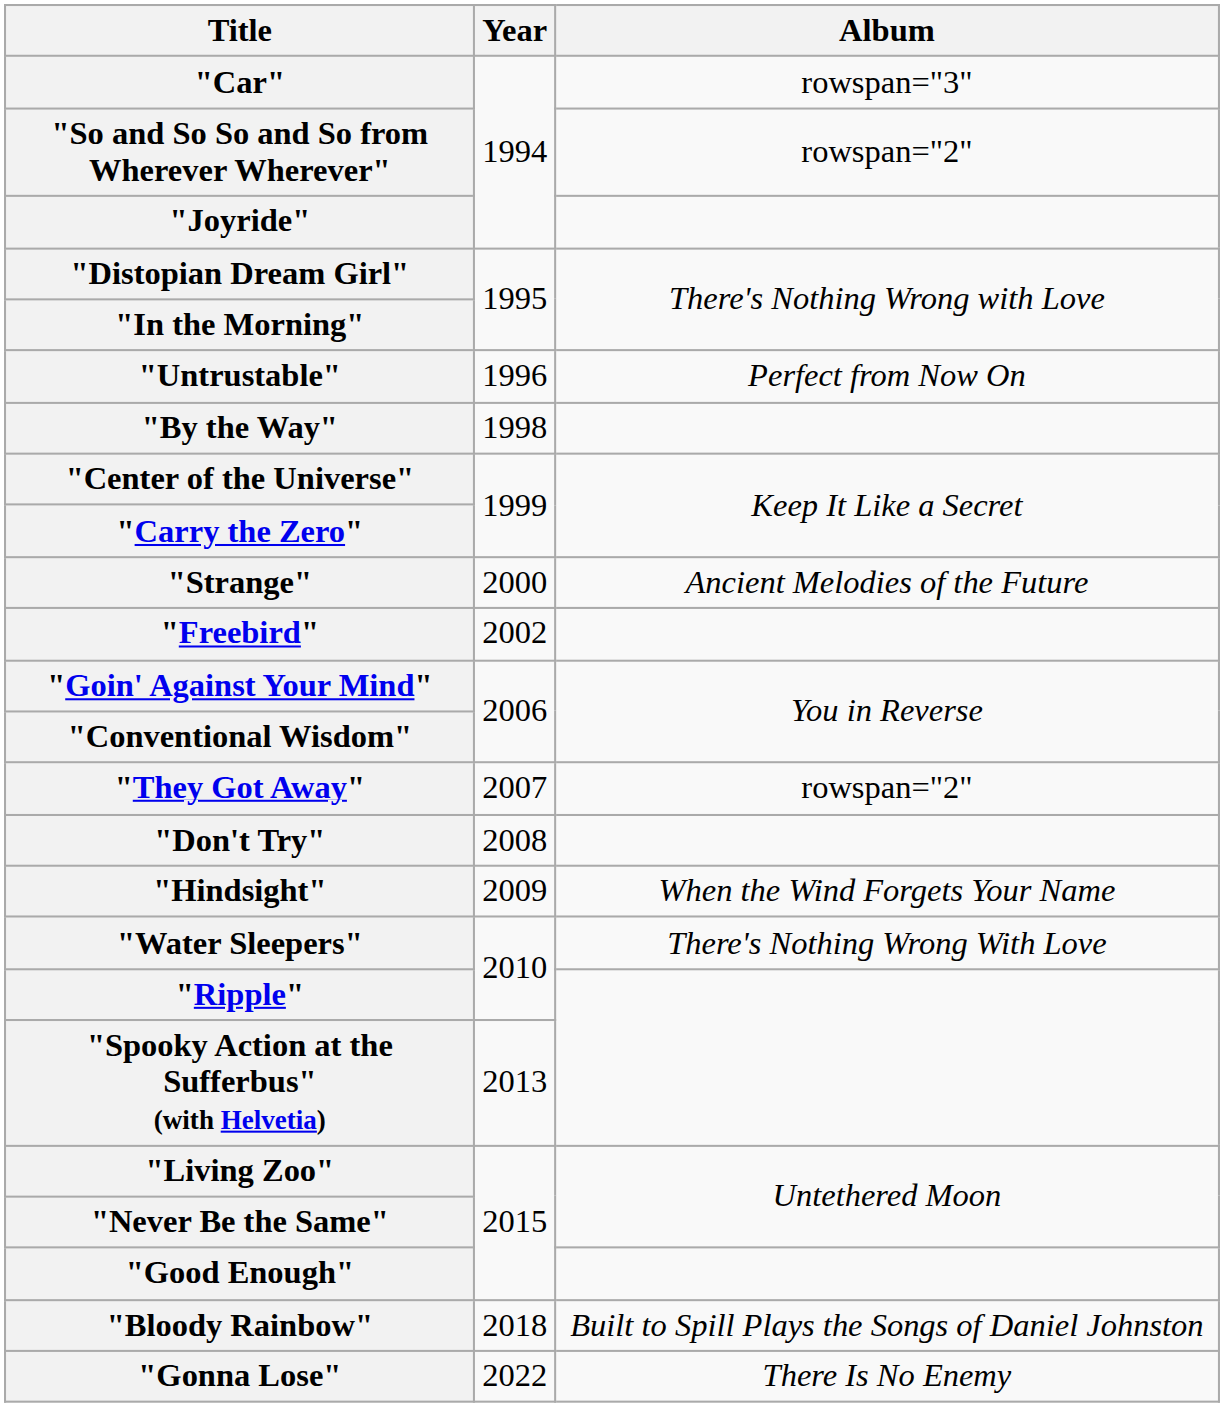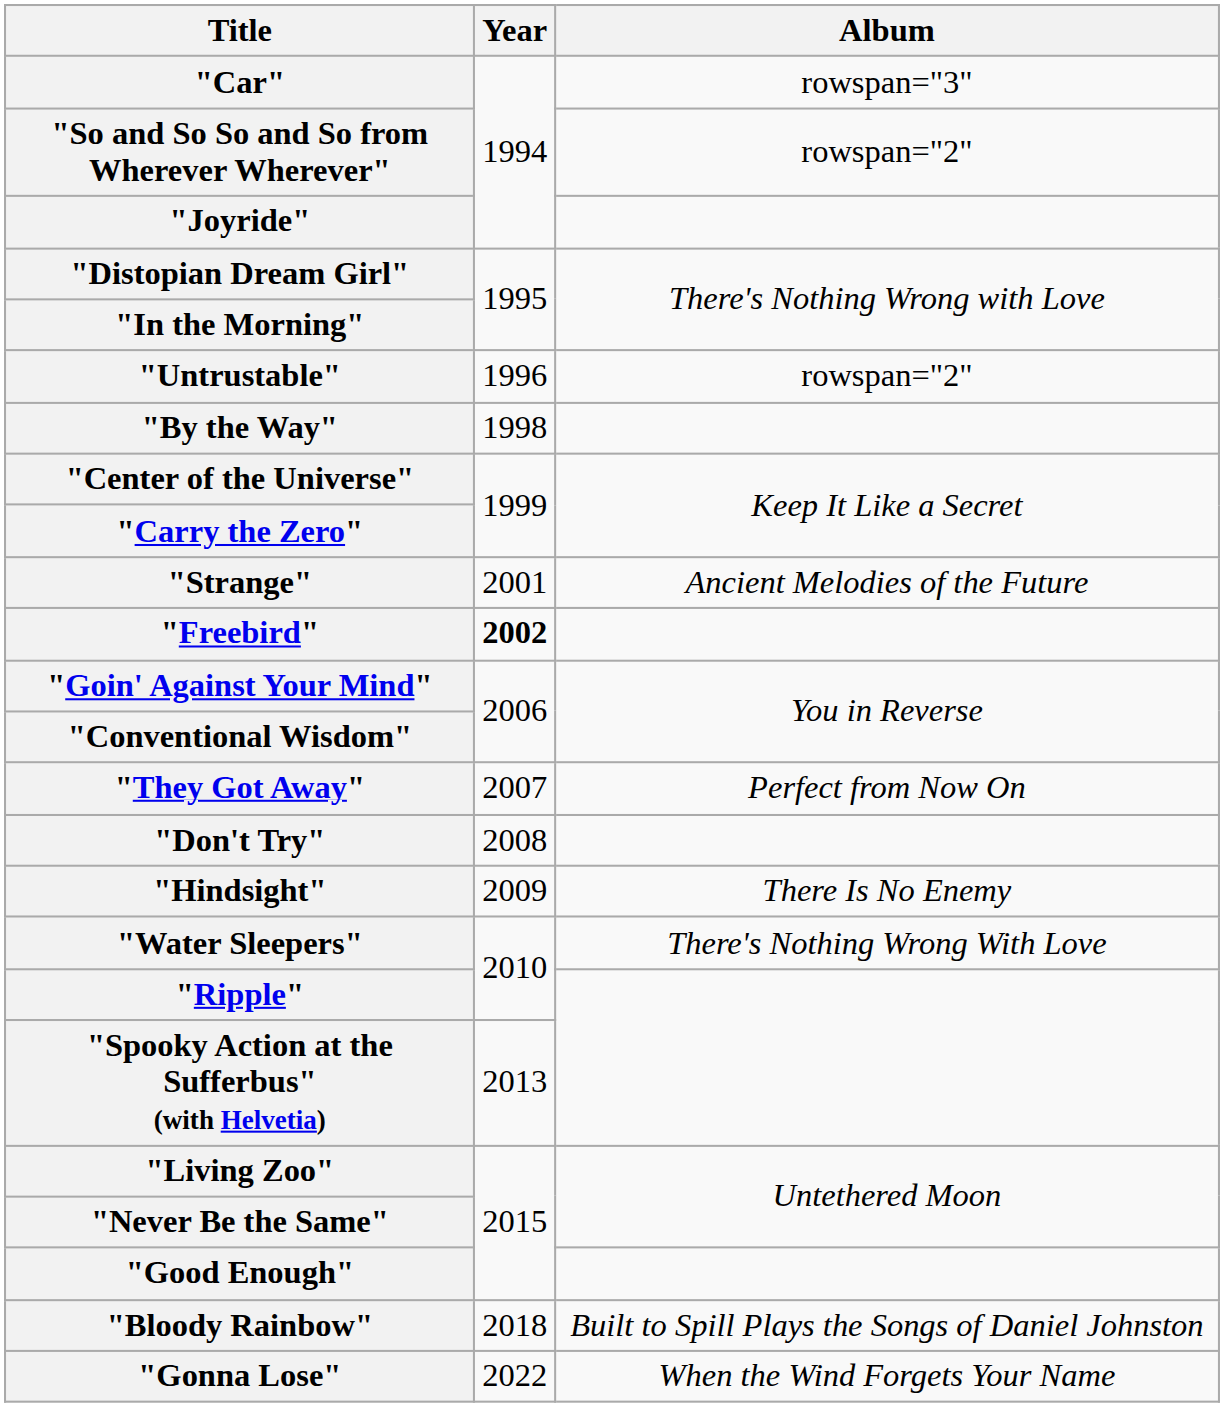"Untrustable" | Album: Perfect from Now On -> rowspan="2"
"Strange" | Year: 2000 -> 2001
"Freebird" | Year: normal -> bold
"They Got Away" | Album: rowspan="2" -> Perfect from Now On
"Hindsight" | Album: When the Wind Forgets Your Name -> There Is No Enemy
"Gonna Lose" | Album: There Is No Enemy -> When the Wind Forgets Your Name
